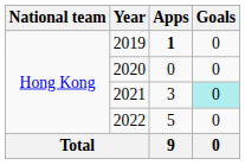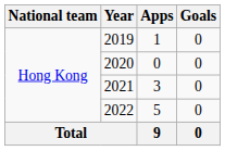2019 | Apps: bold -> normal
2021 | Goals: paleturquoise background -> no background
